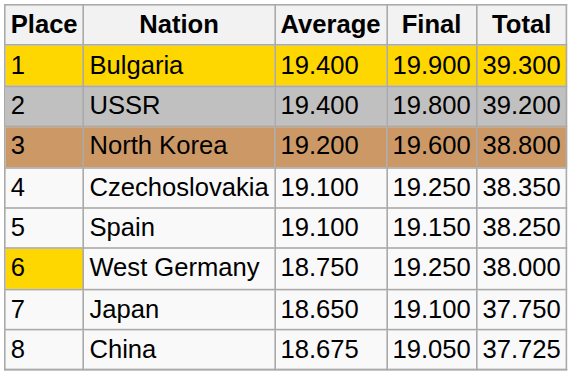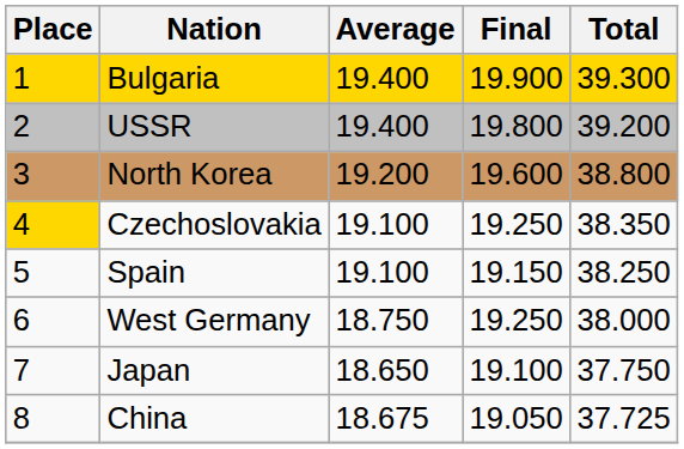Czechoslovakia | Place: no background -> gold background
West Germany | Place: gold background -> no background
